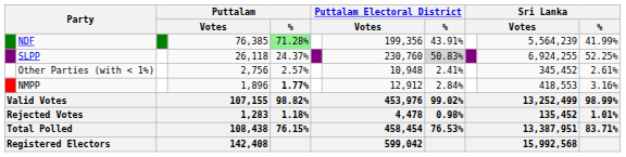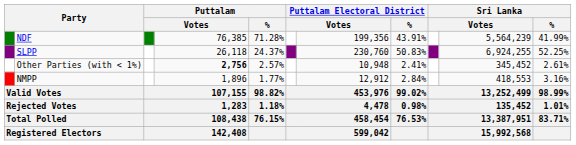NDF | Puttalam / %: lightgreen background -> no background
SLPP | Puttalam Electoral District / %: lightgrey background -> no background
Other Parties (with < 1%) | column 4: normal -> bold
NMPP | Puttalam / %: bold -> normal
